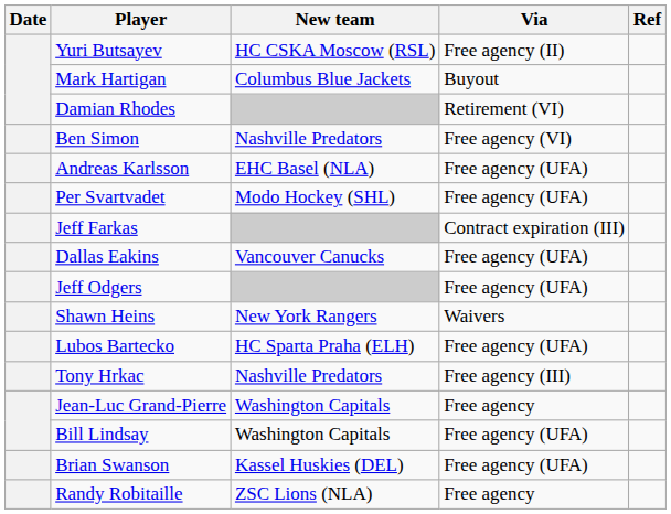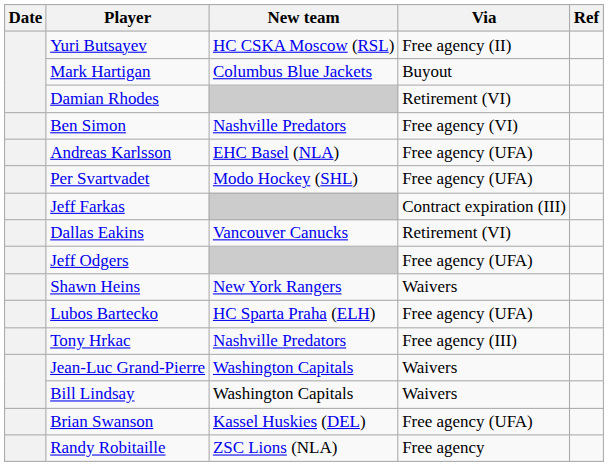Dallas Eakins | Via: Free agency (UFA) -> Retirement (VI)
Jean-Luc Grand-Pierre | Via: Free agency -> Waivers
Bill Lindsay | Via: Free agency (UFA) -> Waivers
